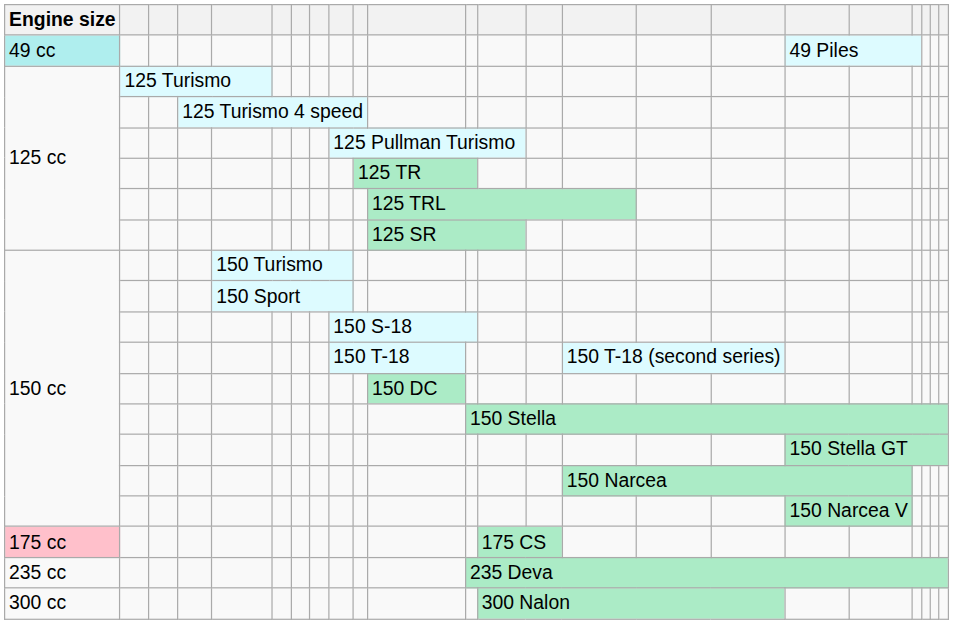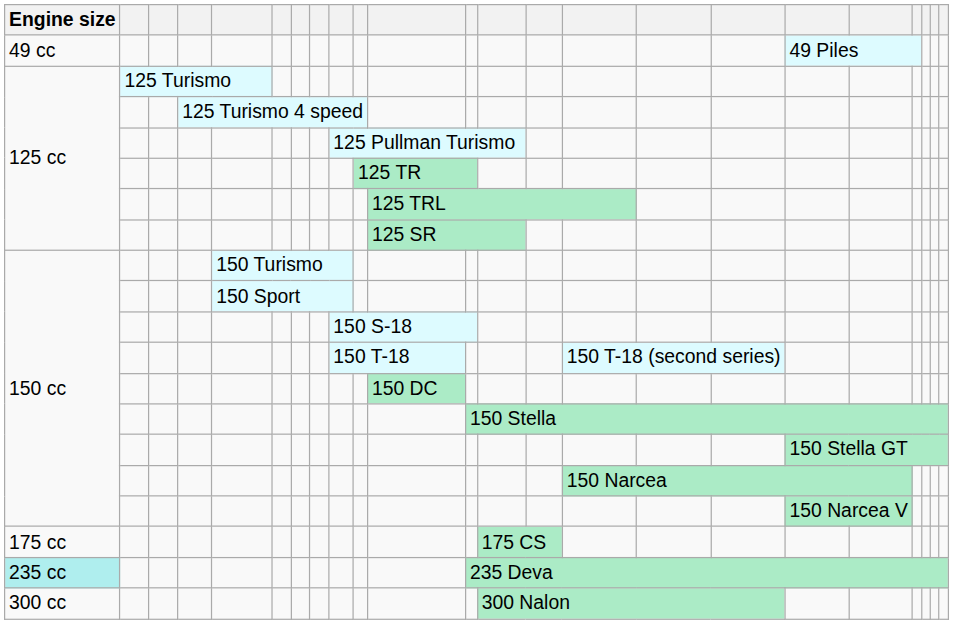49 cc | Engine size: paleturquoise background -> no background
175 cc | Engine size: pink background -> no background
235 cc | Engine size: no background -> paleturquoise background
